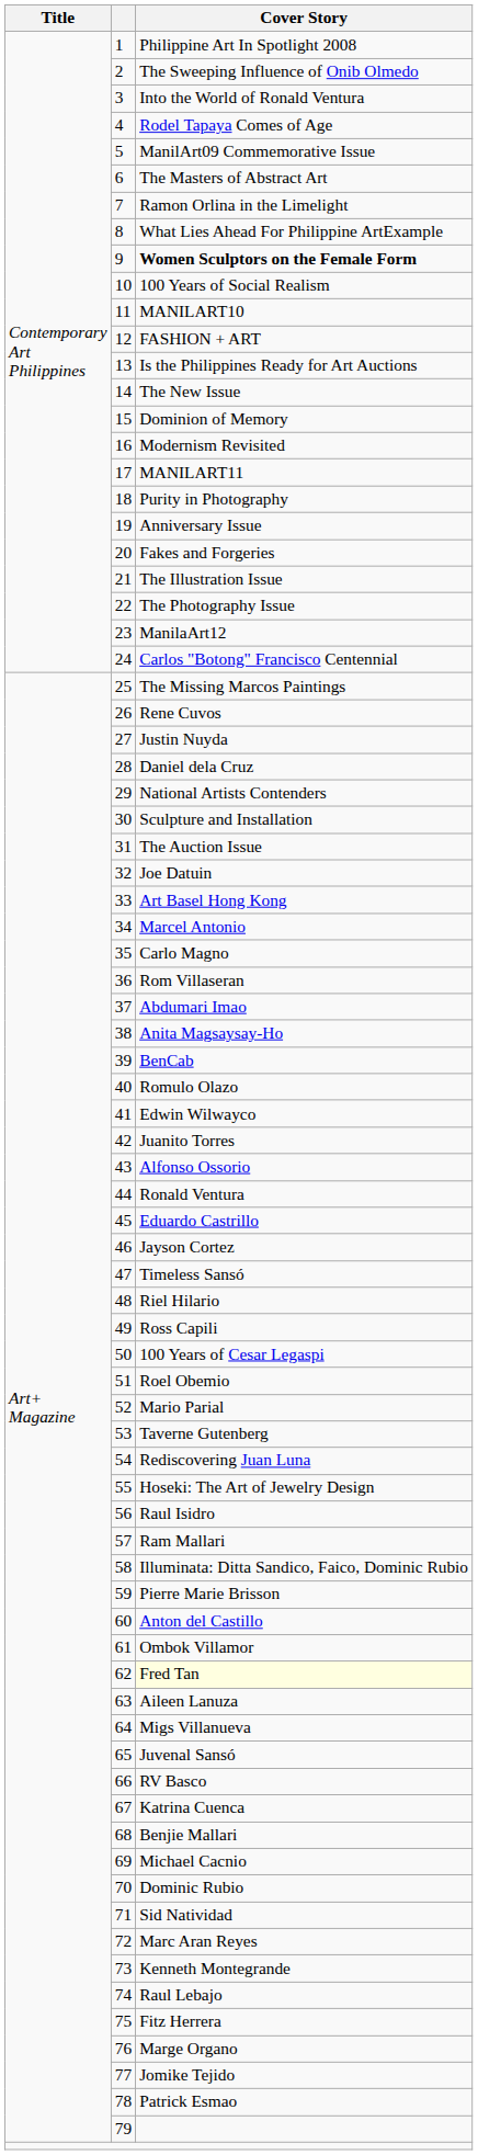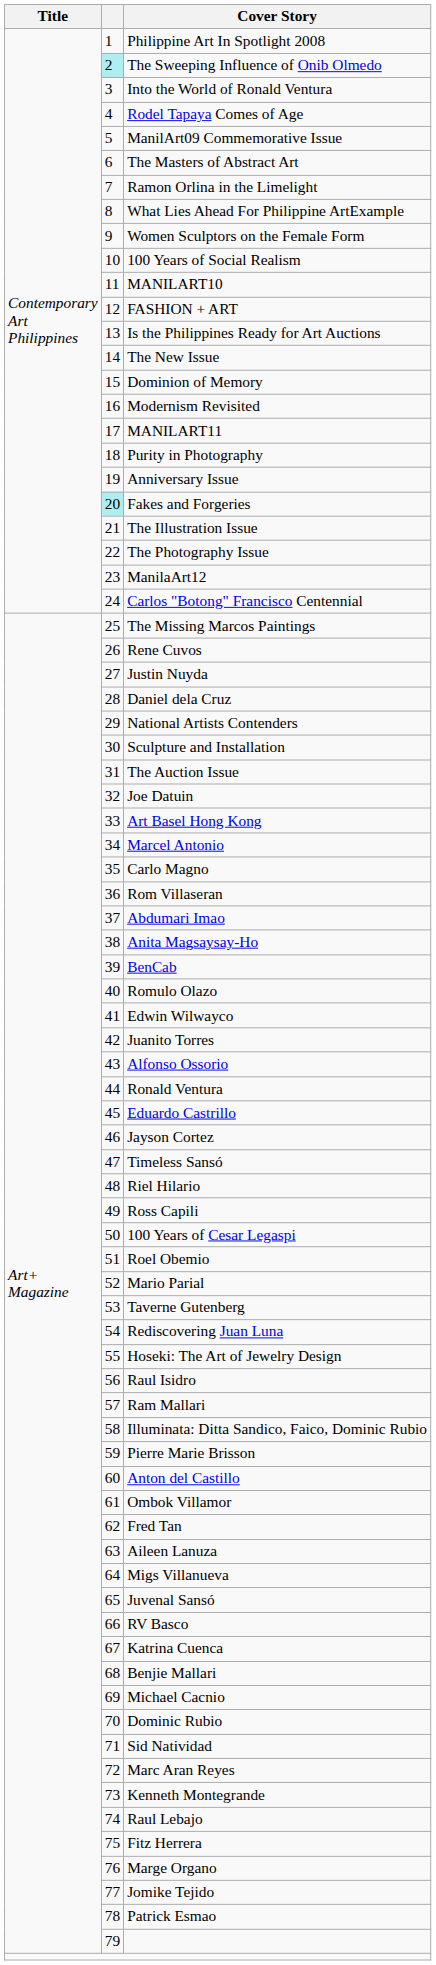The Sweeping Influence of Onib Olmedo | column 2: no background -> paleturquoise background
Women Sculptors on the Female Form | Cover Story: bold -> normal
Fakes and Forgeries | column 2: no background -> paleturquoise background
Fred Tan | Cover Story: lightyellow background -> no background
